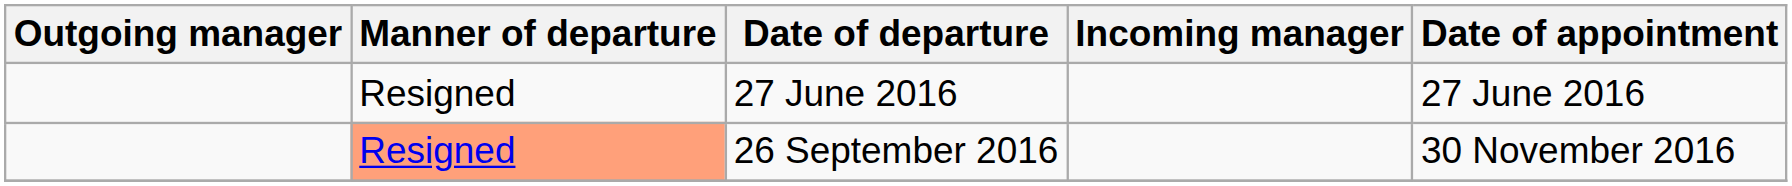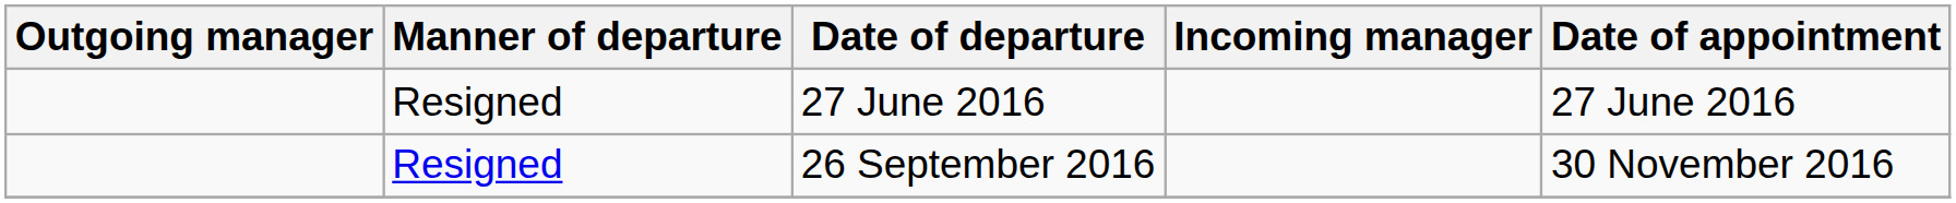26 September 2016 | Manner of departure: lightsalmon background -> no background
